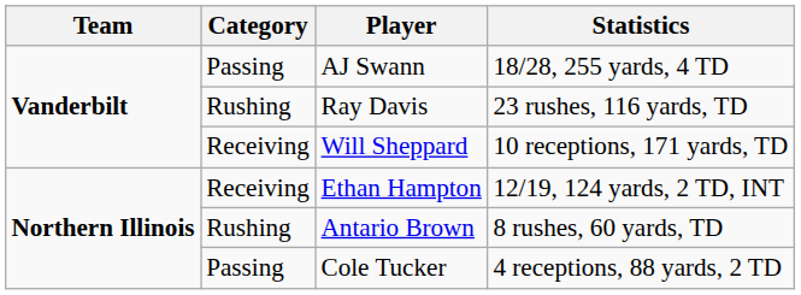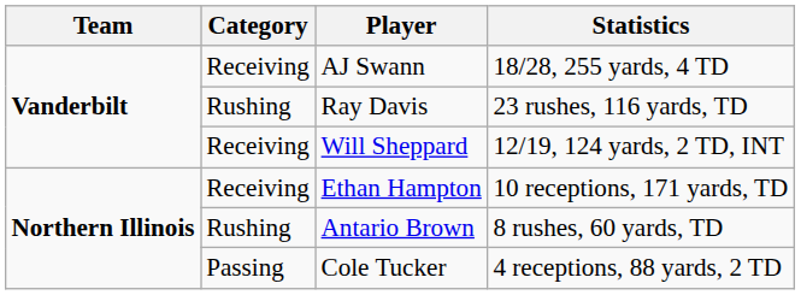AJ Swann | Category: Passing -> Receiving
Will Sheppard | Statistics: 10 receptions, 171 yards, TD -> 12/19, 124 yards, 2 TD, INT
Ethan Hampton | Statistics: 12/19, 124 yards, 2 TD, INT -> 10 receptions, 171 yards, TD
